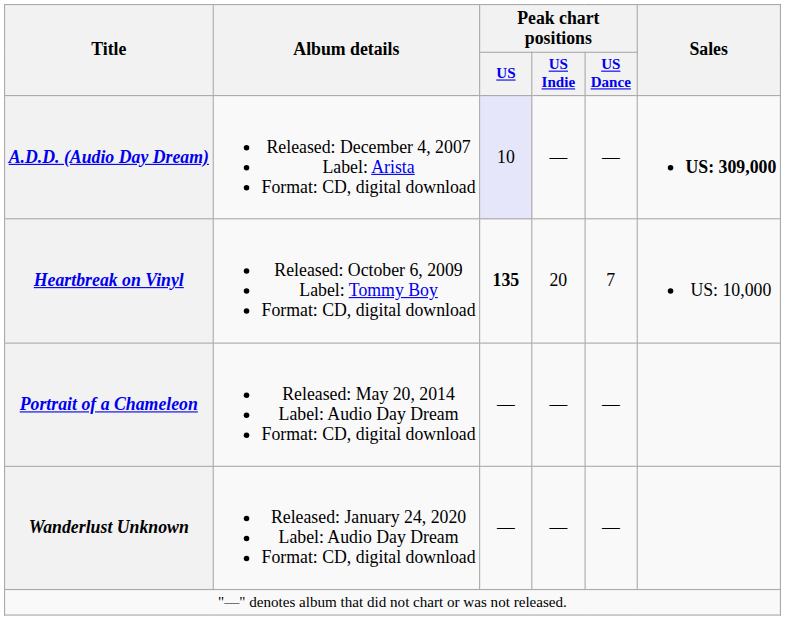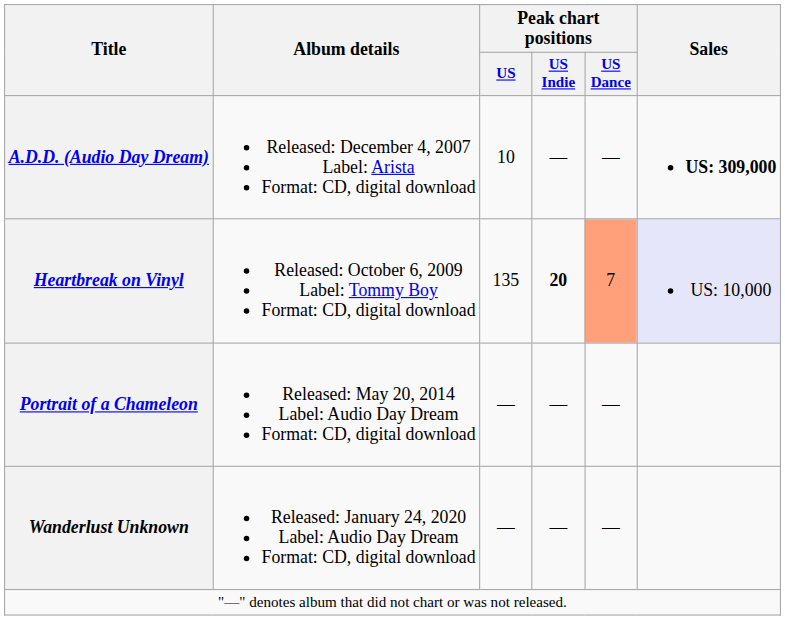A.D.D. (Audio Day Dream) | Peak chart positions / US: lavender background -> no background
Heartbreak on Vinyl | Peak chart positions / US: bold -> normal
Heartbreak on Vinyl | Peak chart positions / US Indie: normal -> bold
Heartbreak on Vinyl | Peak chart positions / US Dance: no background -> lightsalmon background
Heartbreak on Vinyl | Sales: no background -> lavender background
